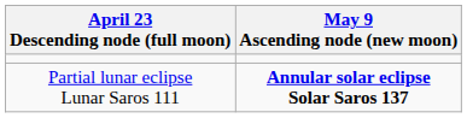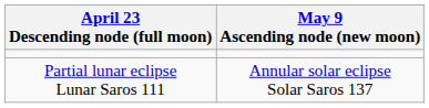Partial lunar eclipse Lunar Saros 111 | May 9 Ascending node (new moon): bold -> normal
